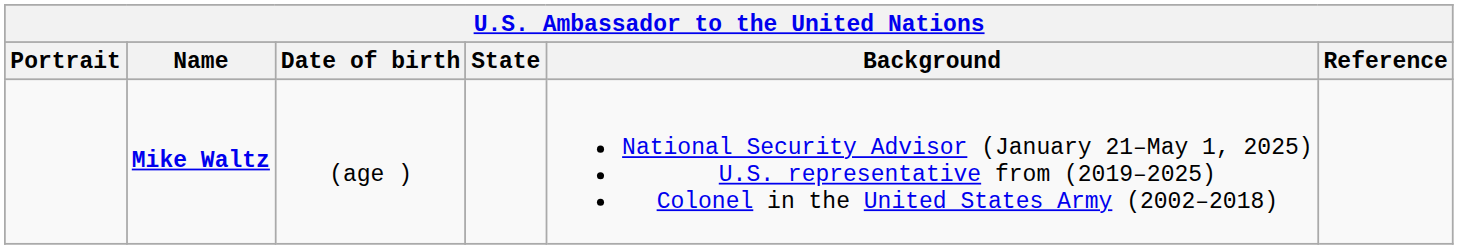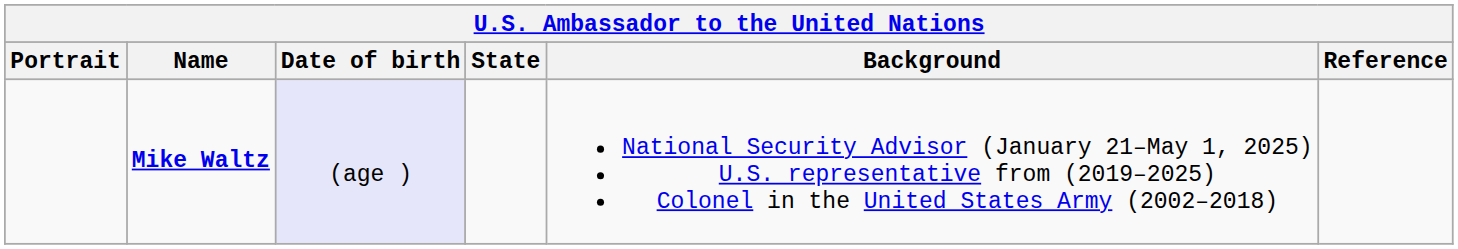Mike Waltz | Date of birth: no background -> lavender background
